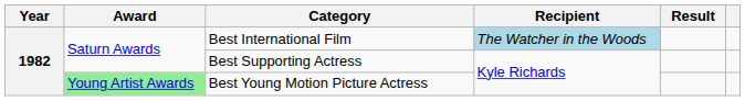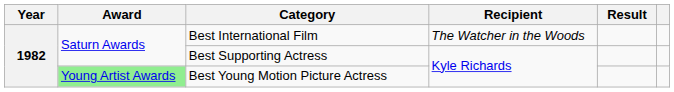Best International Film | Recipient: lightblue background -> no background
